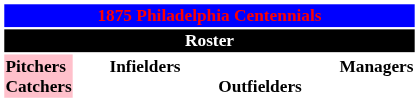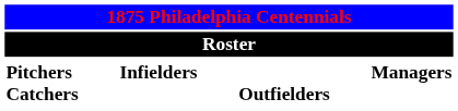Pitchers Catchers | column 1: pink background -> no background
